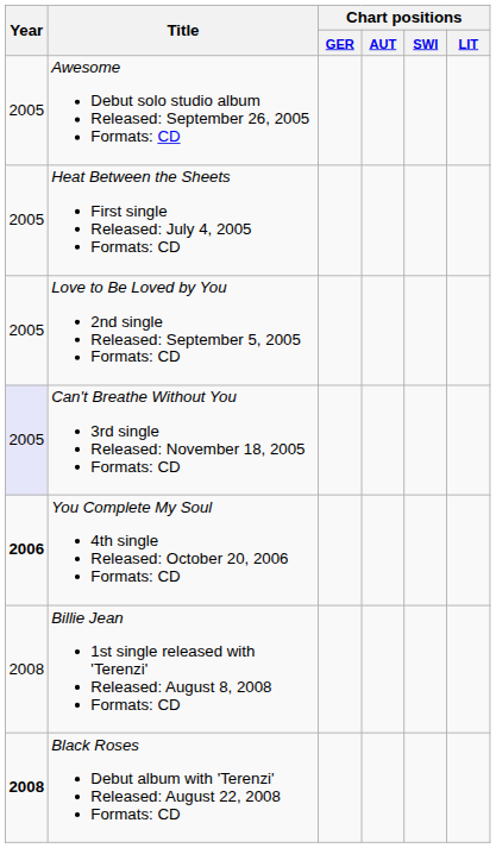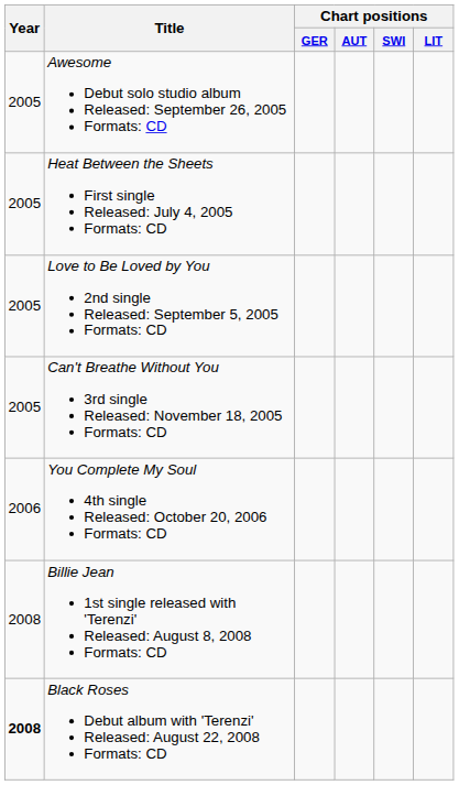row 6 | Year: lavender background -> no background
row 7 | Year: bold -> normal
